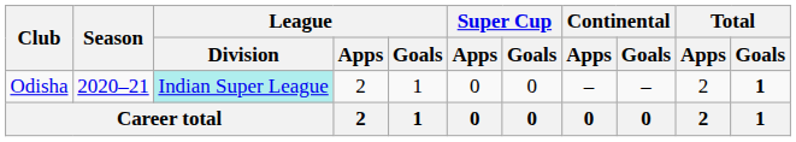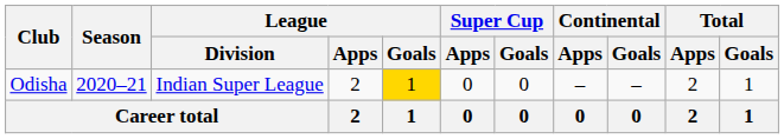Odisha | League / Division: paleturquoise background -> no background
Odisha | League / Goals: no background -> gold background
Odisha | Total / Goals: bold -> normal
